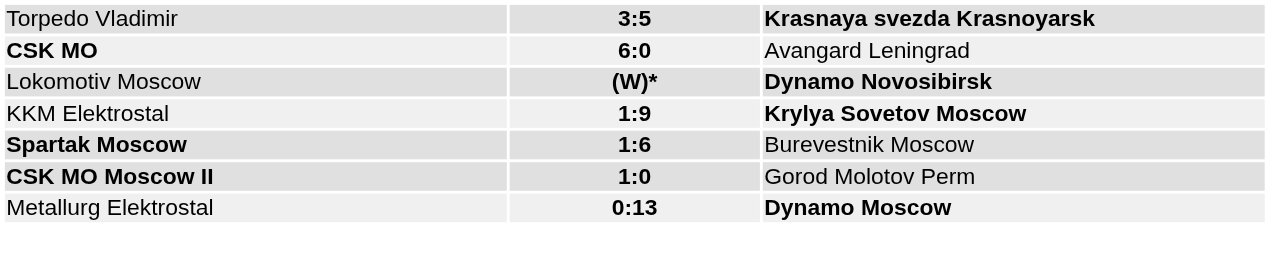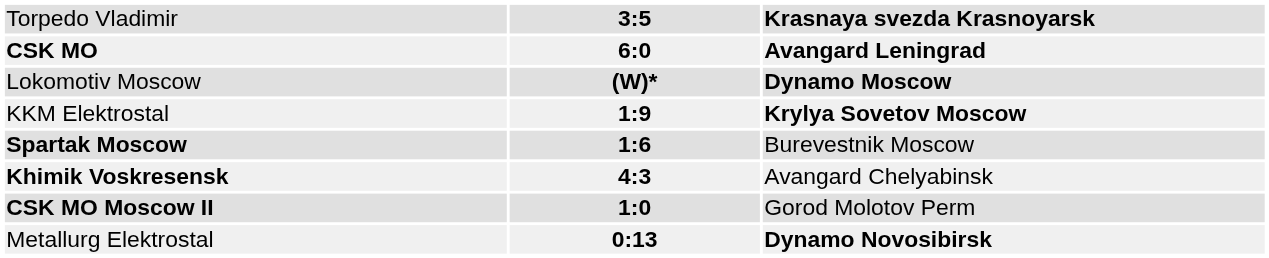CSK MO | column 3: normal -> bold
Lokomotiv Moscow | column 3: Dynamo Novosibirsk -> Dynamo Moscow
+ row: Khimik Voskresensk | 4:3 | Avangard Chelyabinsk
Metallurg Elektrostal | column 3: Dynamo Moscow -> Dynamo Novosibirsk
